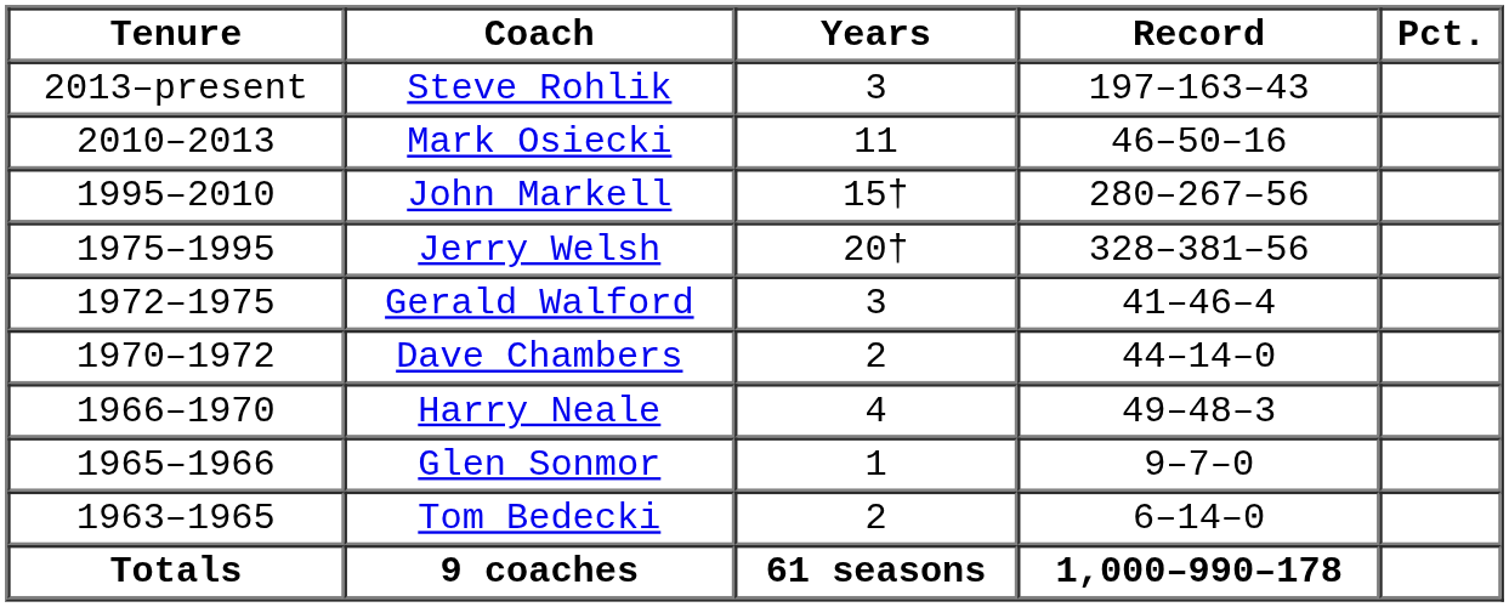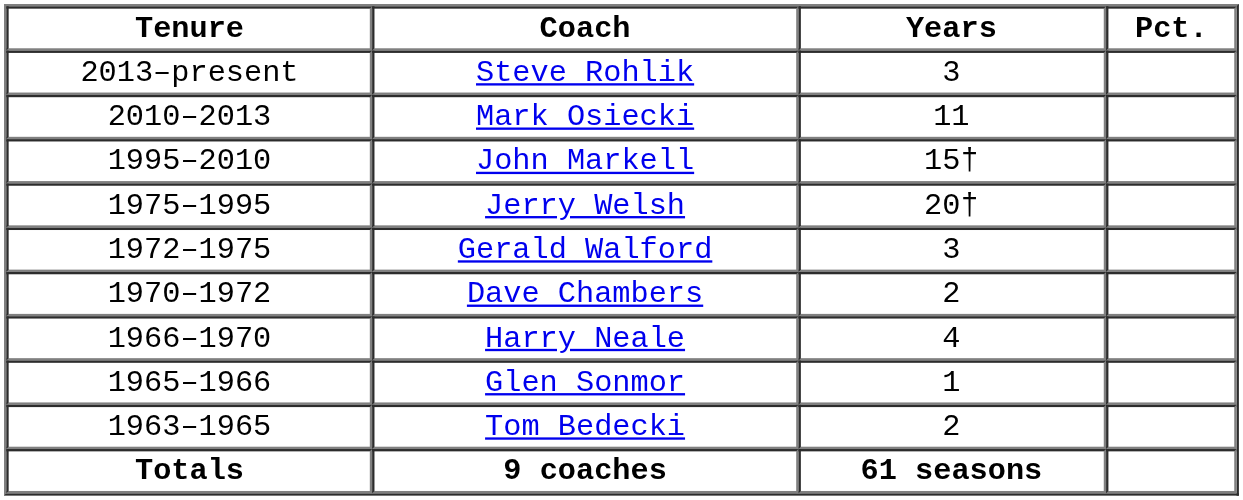- column: Record | 197–163–43 | 46–50–16 | 280–267–56 | 328–381–56 | 41–46–4 | 44–14–0 | 49–48–3 | 9–7–0 | 6–14–0 | 1,000–990–178
